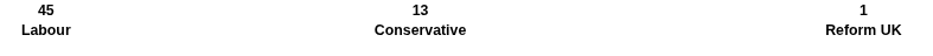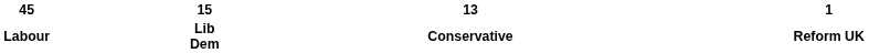+ column: 15 | Lib Dem
